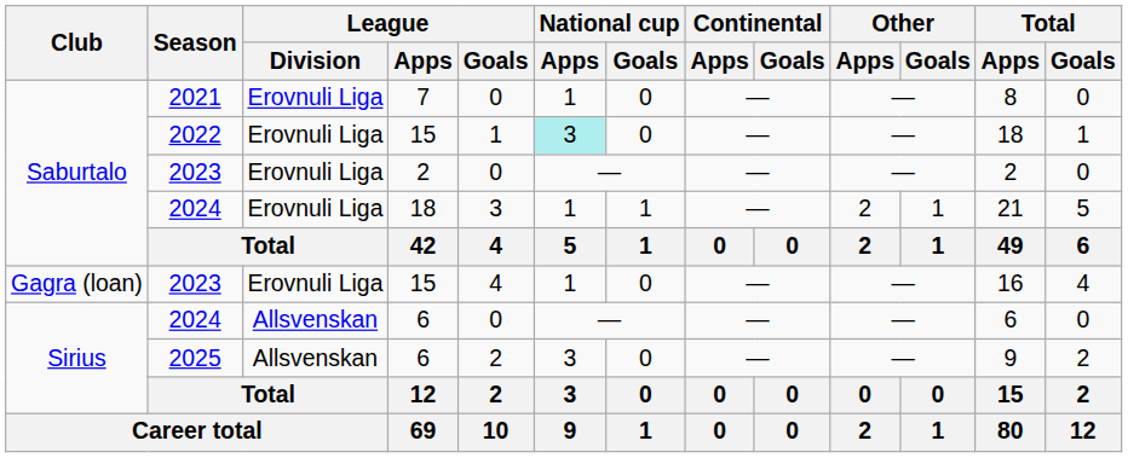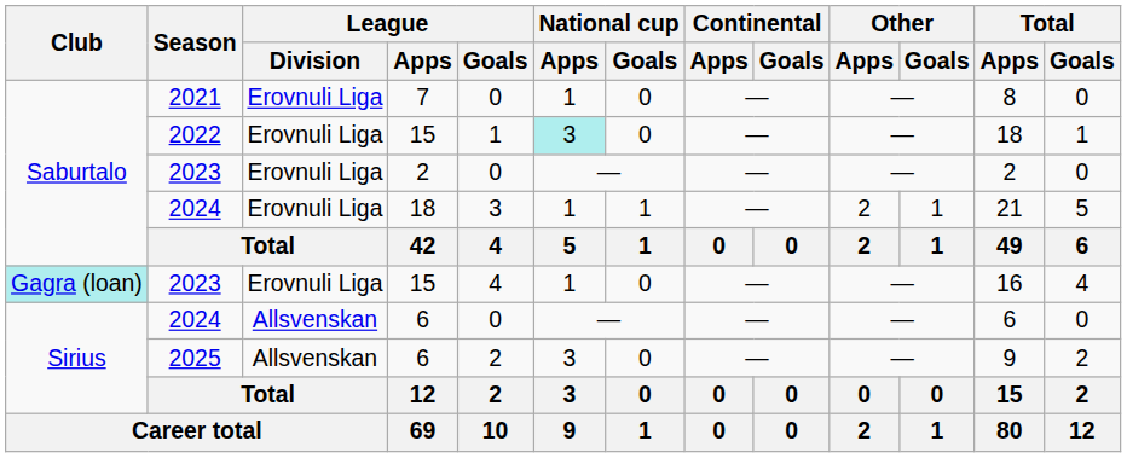2023 / 15 | Club: no background -> paleturquoise background
